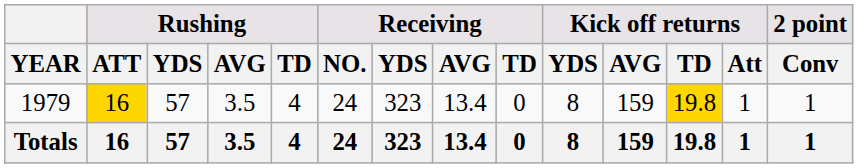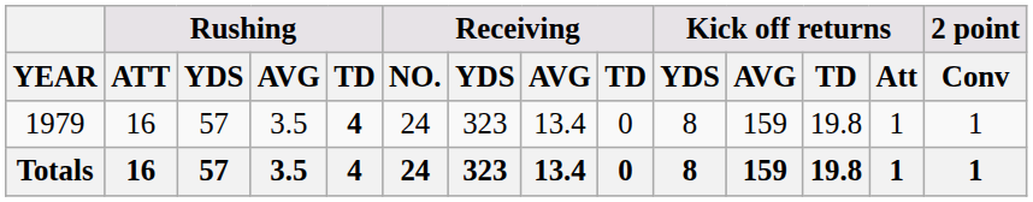1979 | Rushing / ATT: gold background -> no background
1979 | Rushing / TD: normal -> bold
1979 | Kick off returns / TD: gold background -> no background
